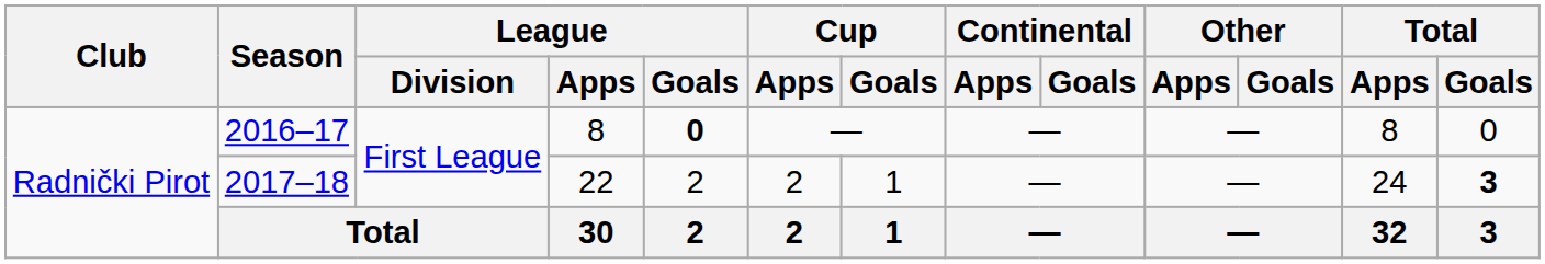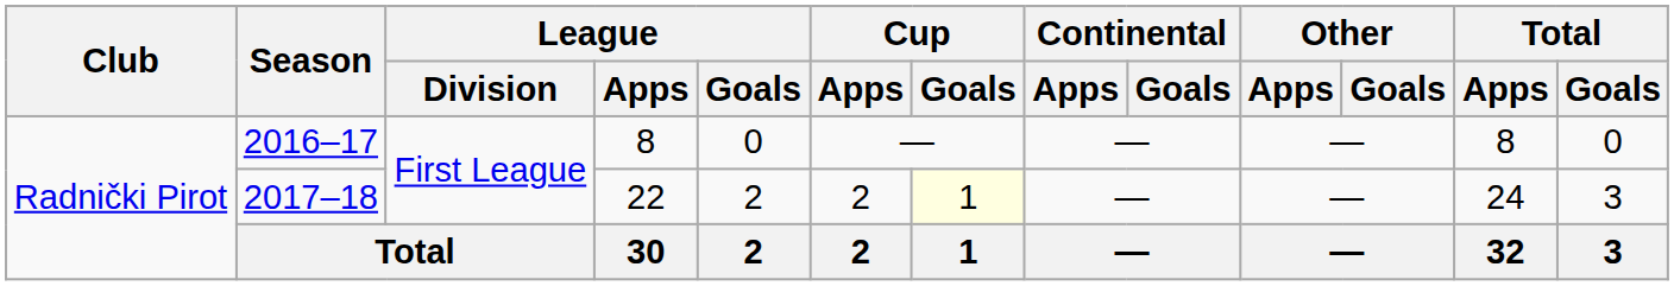2016–17 | League / Goals: bold -> normal
2017–18 | Cup / Goals: no background -> lightyellow background
2017–18 | Total / Goals: bold -> normal
